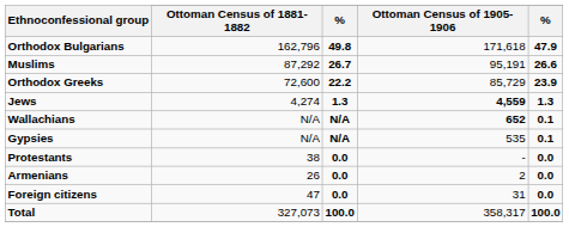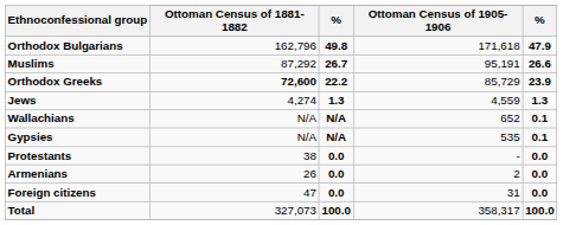Orthodox Greeks | Ottoman Census of 1881-1882: normal -> bold
Jews | Ottoman Census of 1905-1906: bold -> normal
Wallachians | Ottoman Census of 1905-1906: bold -> normal
